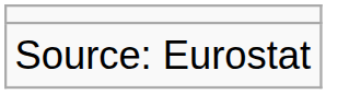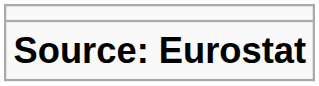row 2 | column 1: normal -> bold
